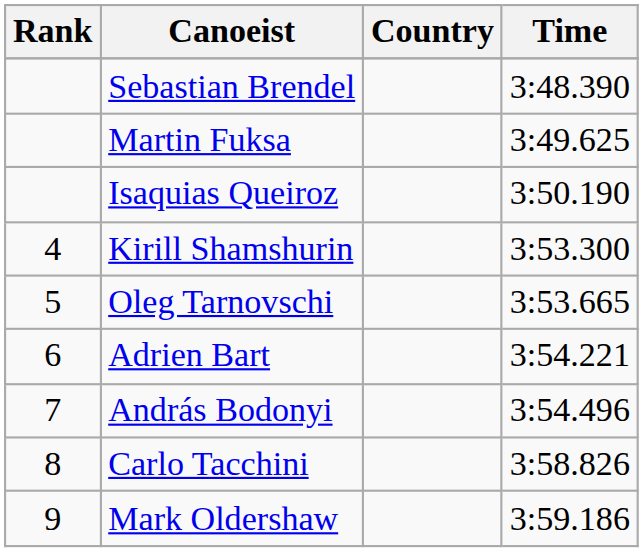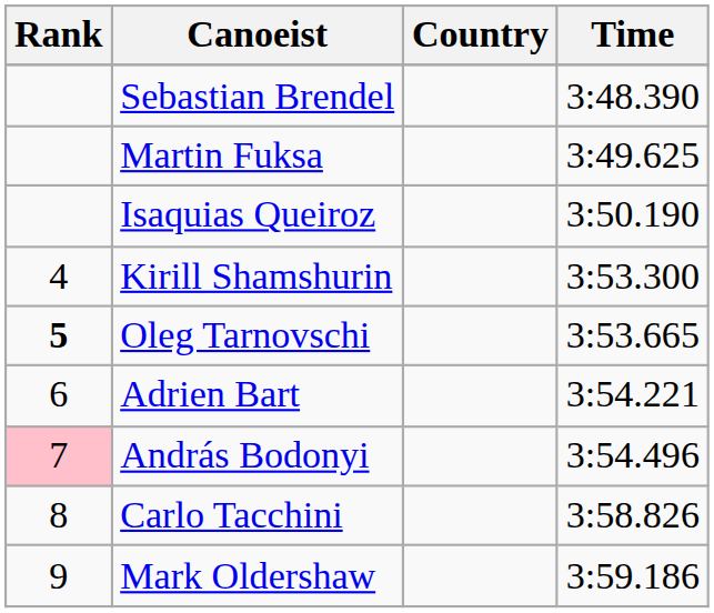Oleg Tarnovschi | Rank: normal -> bold
András Bodonyi | Rank: no background -> pink background
